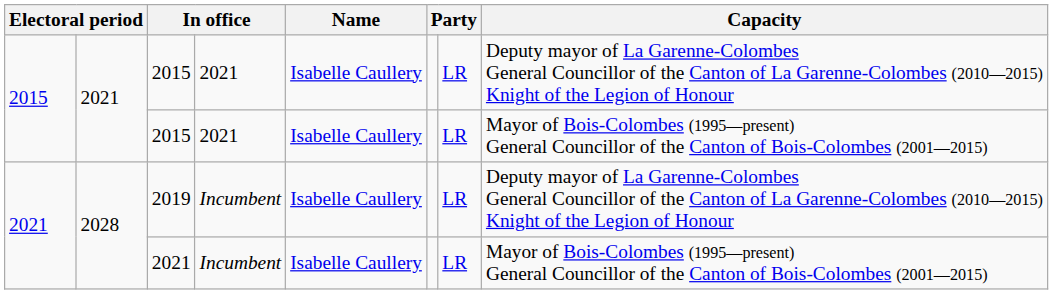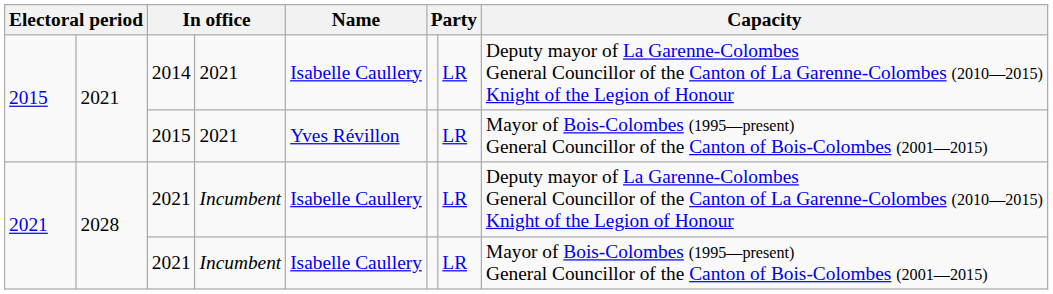row 2 | column 3: 2015 -> 2014
row 3 | Name: Isabelle Caullery -> Yves Révillon
row 4 | column 3: 2019 -> 2021
